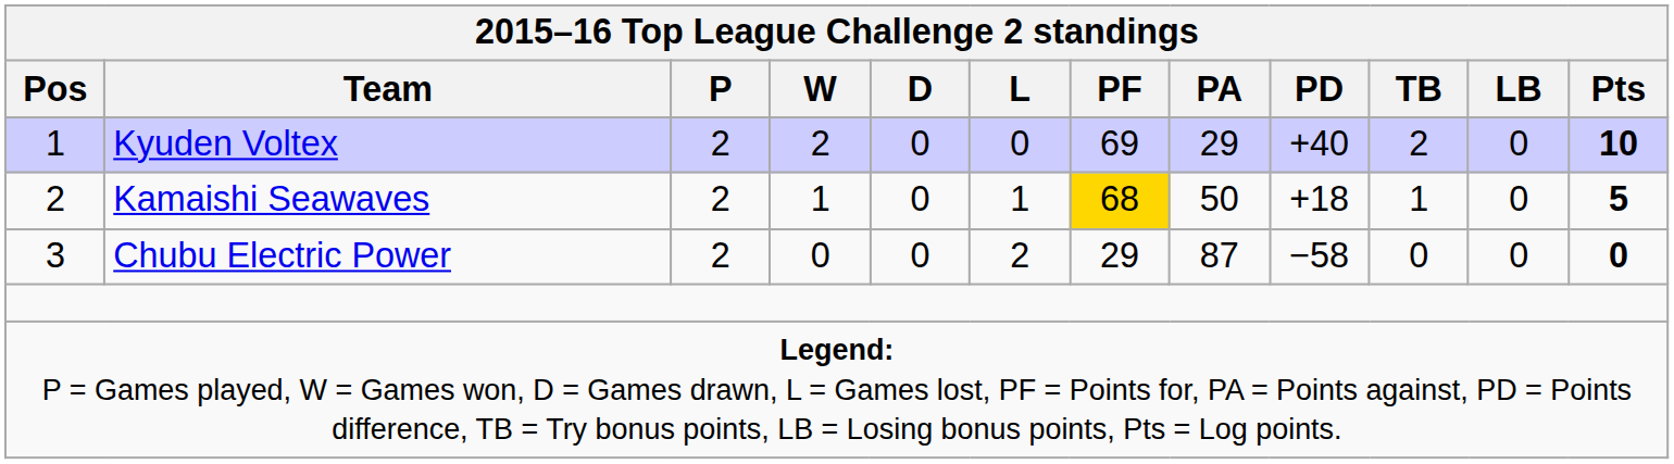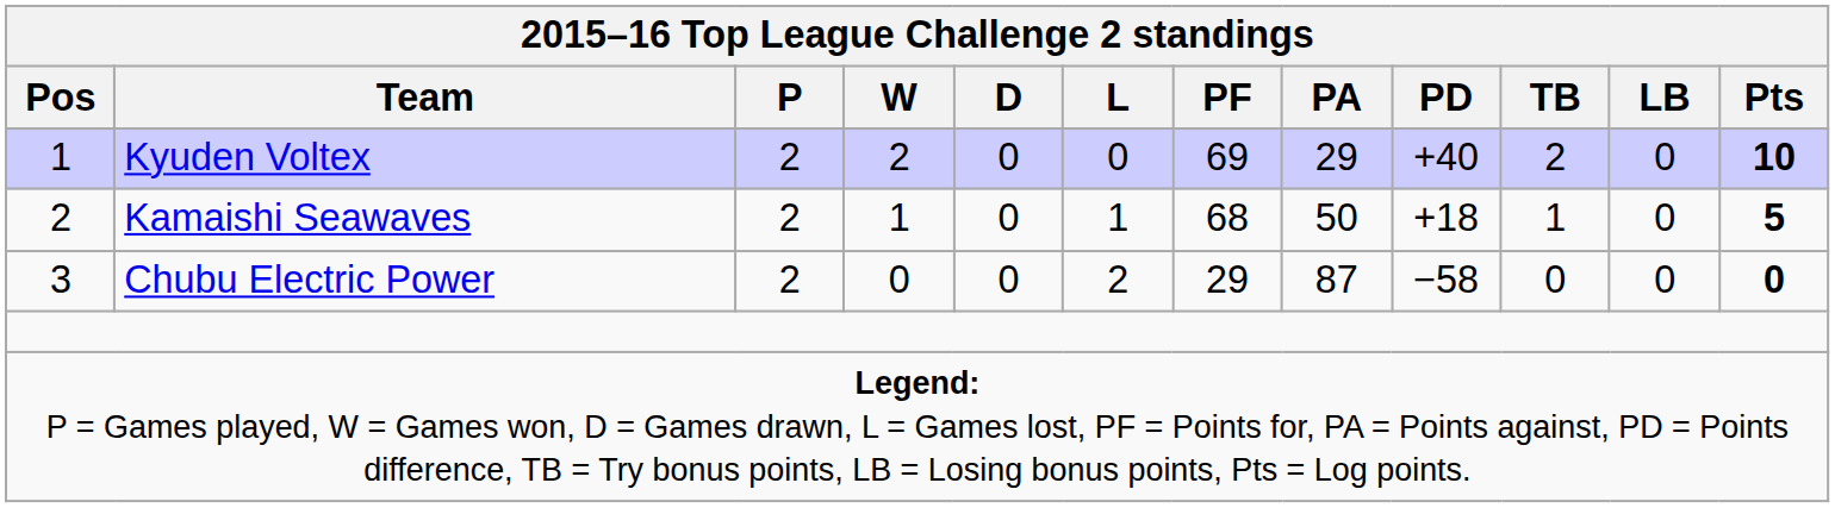Kamaishi Seawaves | PF: gold background -> no background
